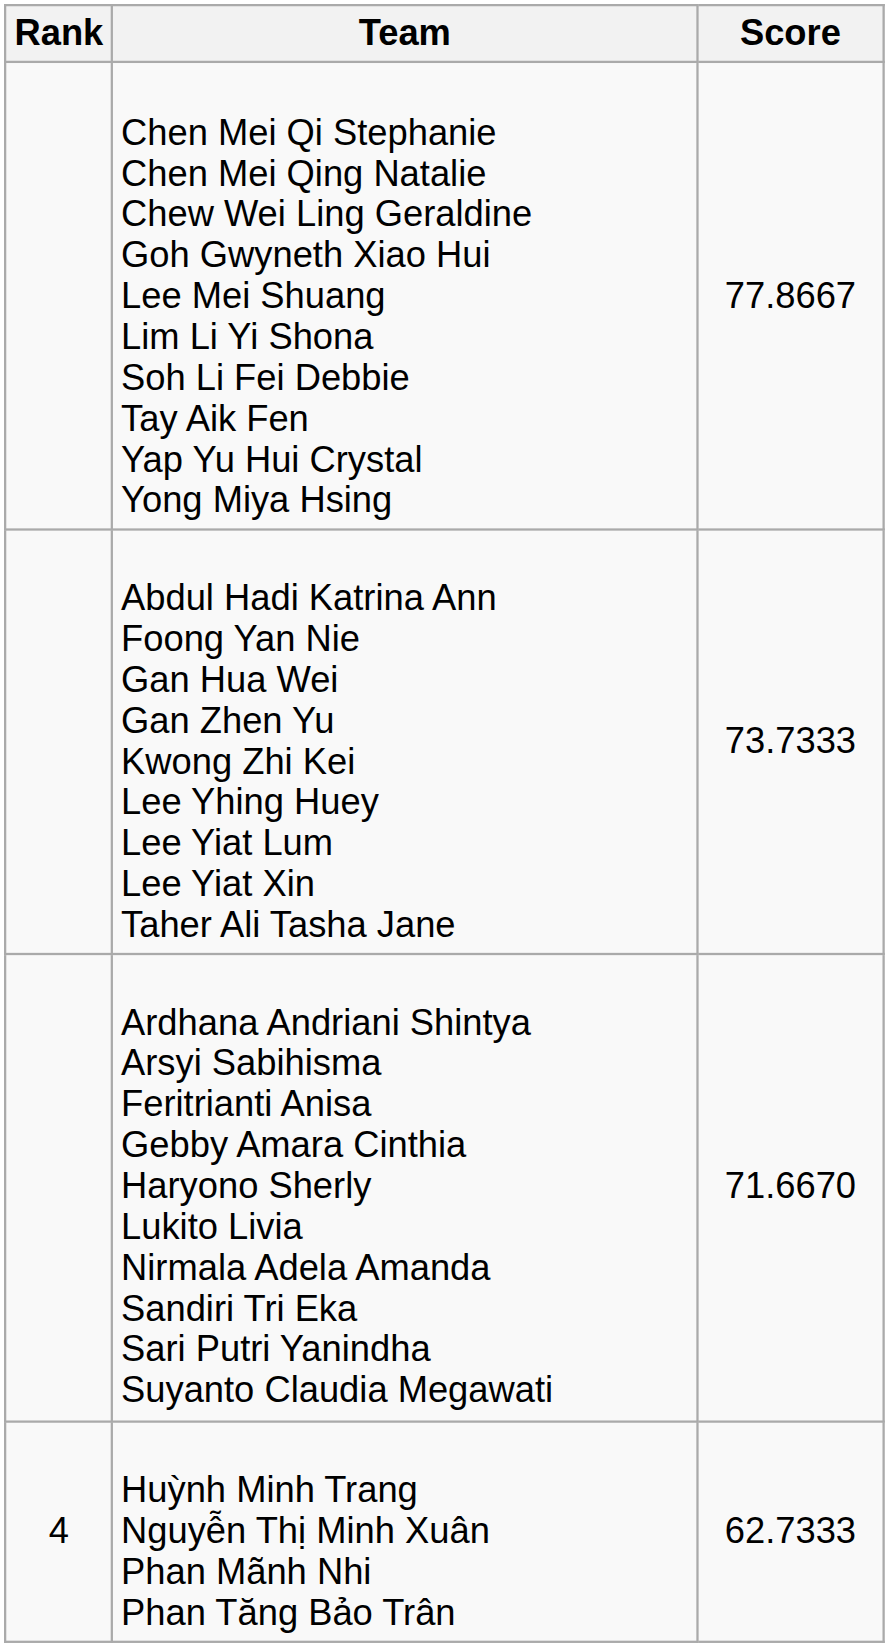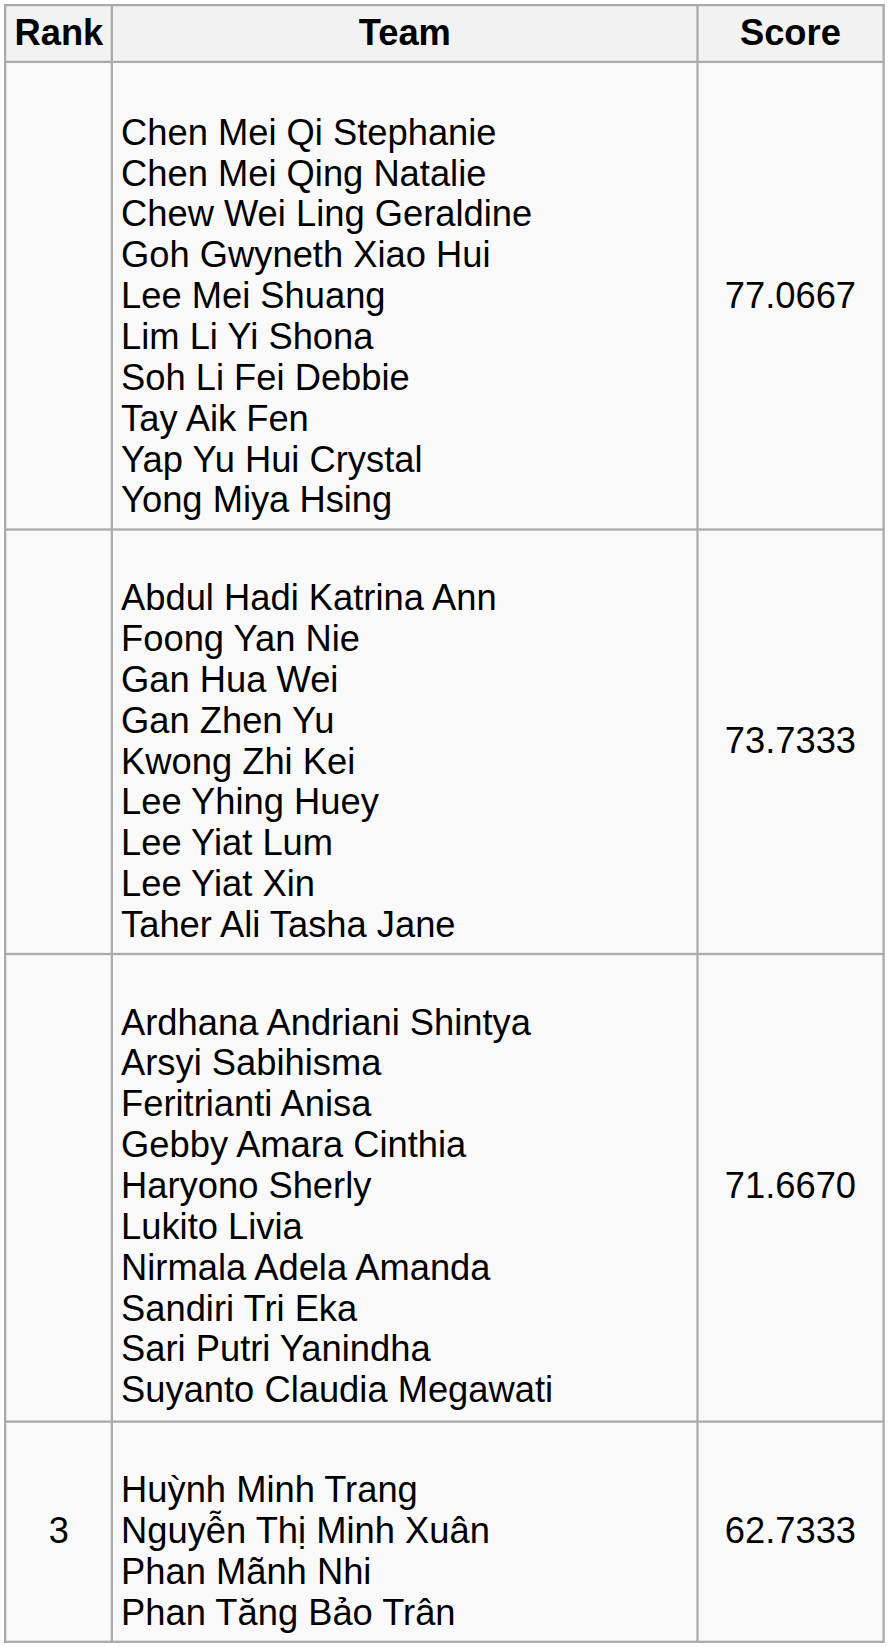row 2 | Score: 77.8667 -> 77.0667
row 5 | Rank: 4 -> 3
